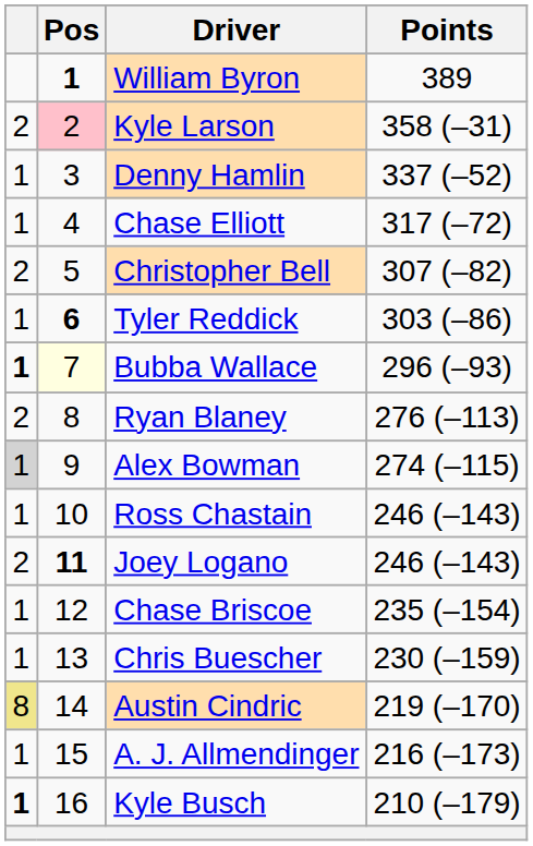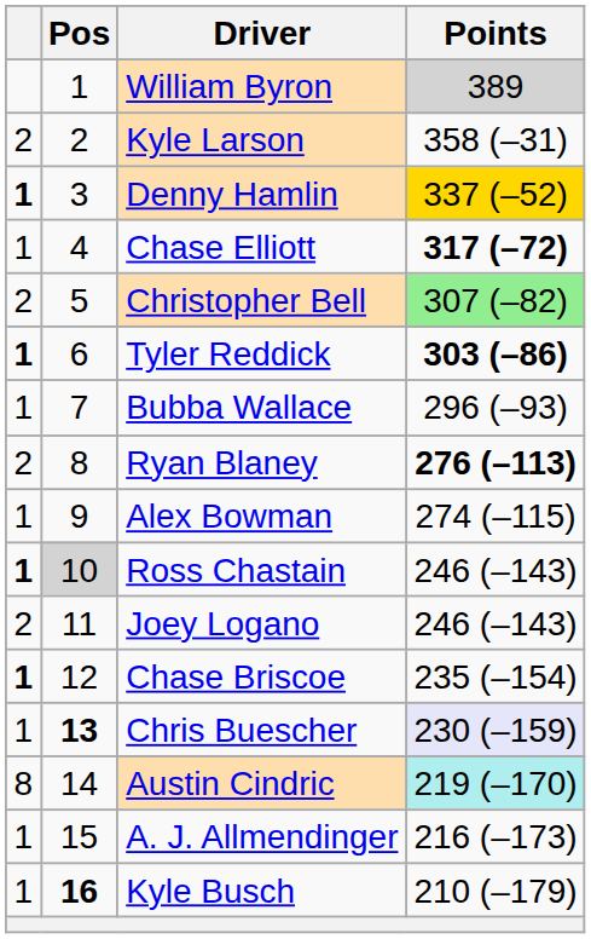William Byron | Pos: bold -> normal
William Byron | Points: no background -> lightgrey background
Kyle Larson | Pos: pink background -> no background
Denny Hamlin | column 1: normal -> bold
Denny Hamlin | Points: no background -> gold background
Chase Elliott | Points: normal -> bold
Christopher Bell | Points: no background -> lightgreen background
Tyler Reddick | column 1: normal -> bold
Tyler Reddick | Pos: bold -> normal
Tyler Reddick | Points: normal -> bold
Bubba Wallace | column 1: bold -> normal
Bubba Wallace | Pos: lightyellow background -> no background
Ryan Blaney | Points: normal -> bold
Alex Bowman | column 1: lightgrey background -> no background
Ross Chastain | column 1: normal -> bold
Ross Chastain | Pos: no background -> lightgrey background
Joey Logano | Pos: bold -> normal
Chase Briscoe | column 1: normal -> bold
Chris Buescher | Pos: normal -> bold
Chris Buescher | Points: no background -> lavender background
Austin Cindric | column 1: khaki background -> no background
Austin Cindric | Points: no background -> paleturquoise background
Kyle Busch | column 1: bold -> normal
Kyle Busch | Pos: normal -> bold
